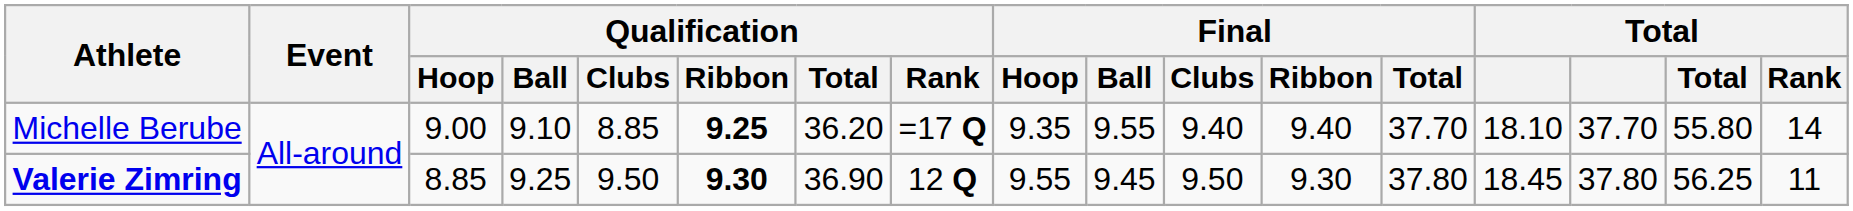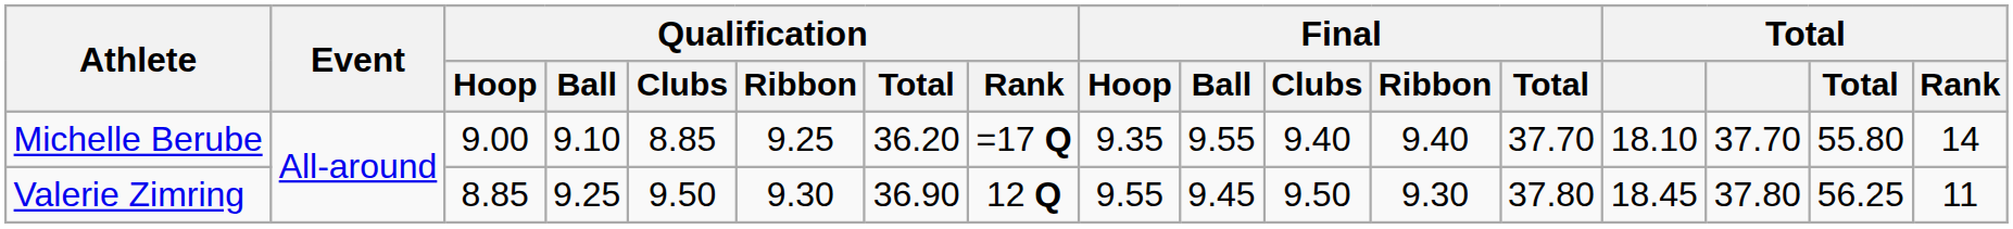row 3 | Qualification / Ribbon: bold -> normal
row 4 | Athlete: bold -> normal
row 4 | Qualification / Ribbon: bold -> normal
